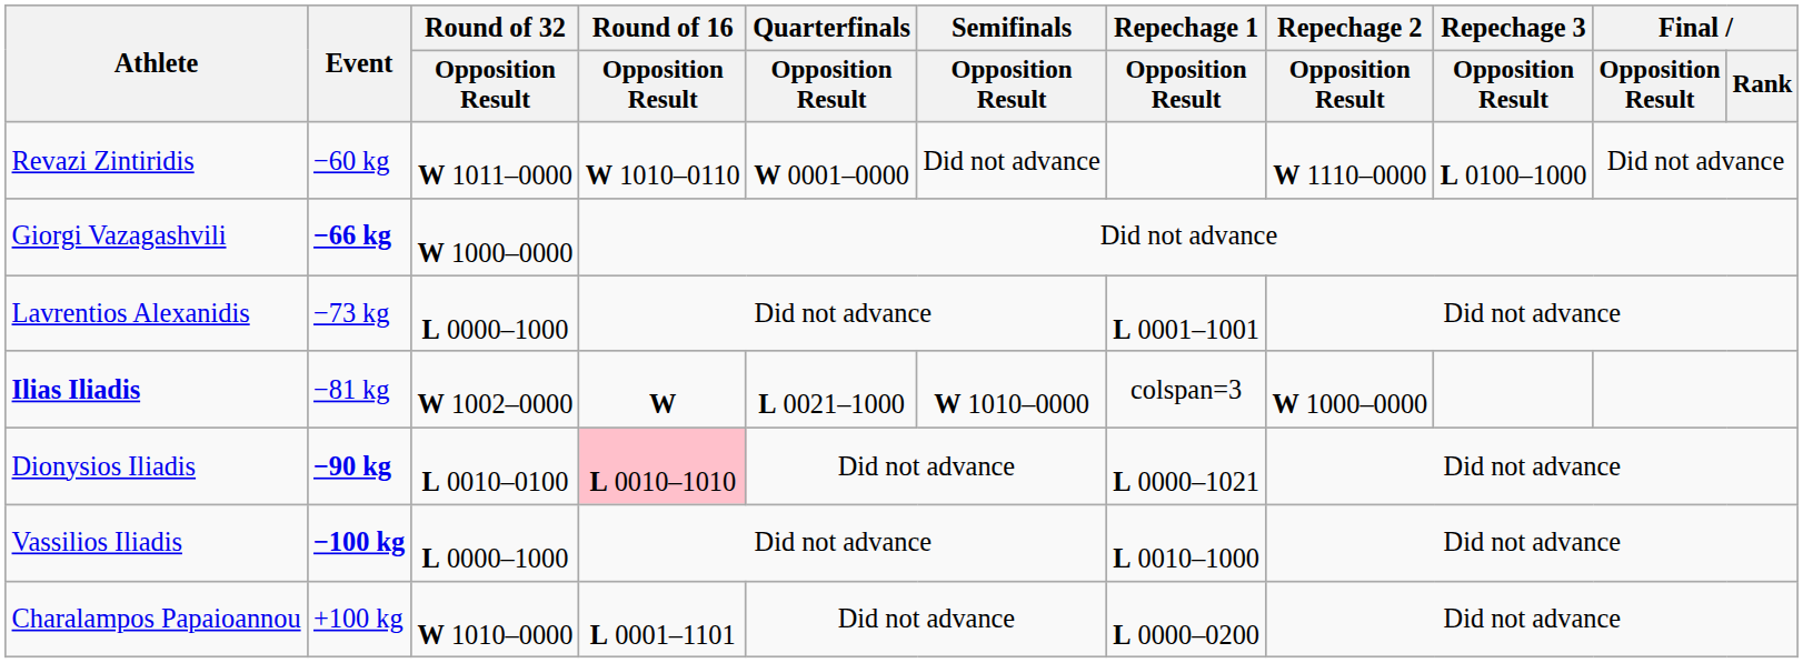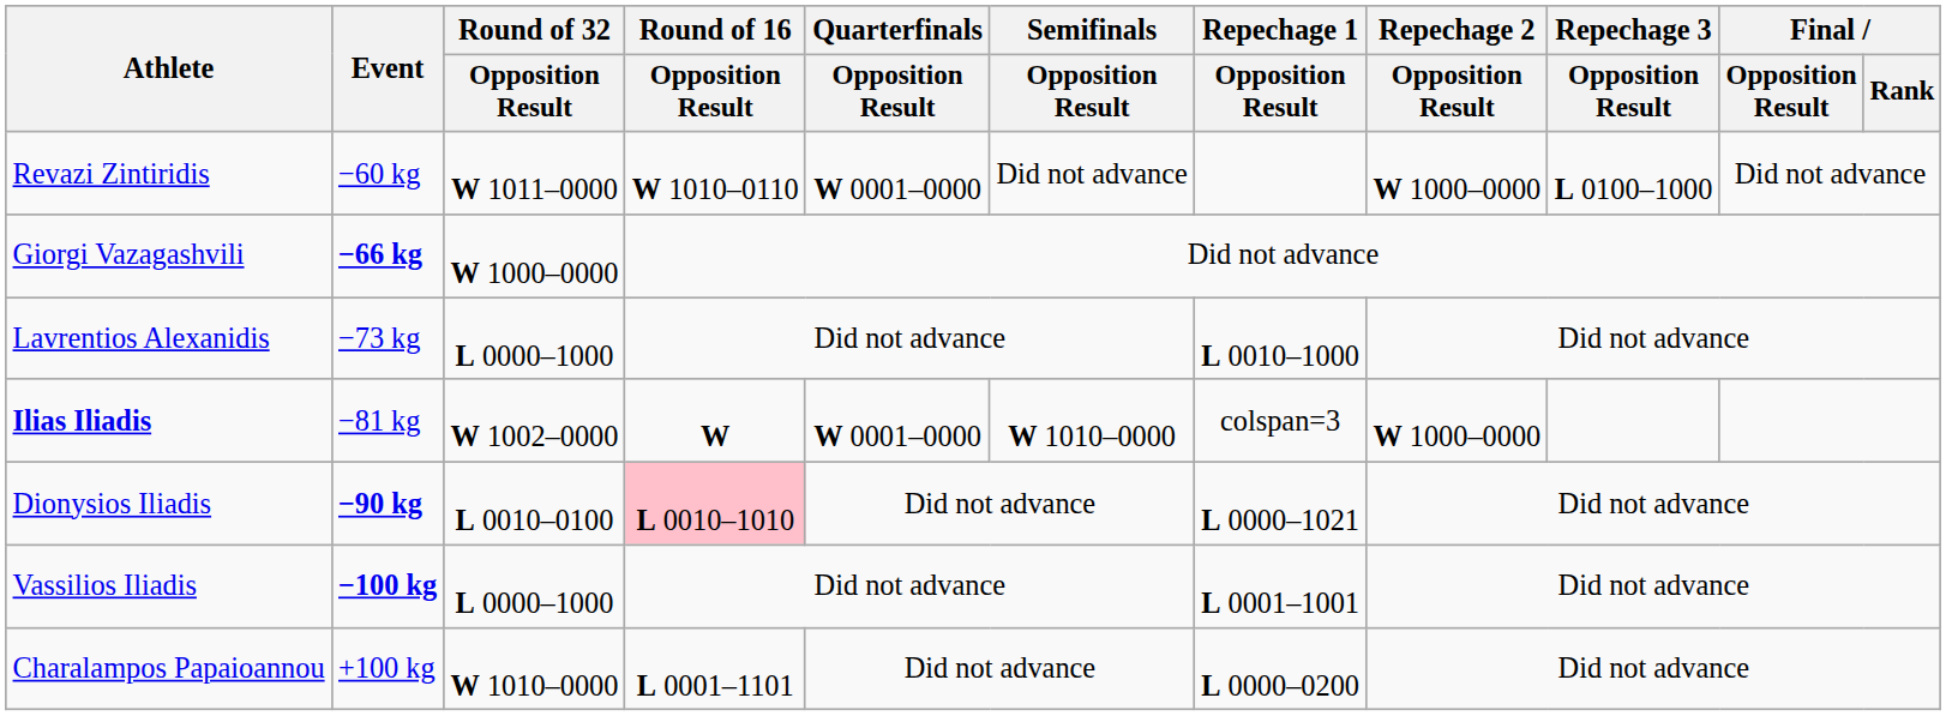Revazi Zintiridis | Repechage 2 / Opposition Result: W 1110–0000 -> W 1000–0000
Lavrentios Alexanidis | Repechage 1 / Opposition Result: L 0001–1001 -> L 0010–1000
Ilias Iliadis | Quarterfinals / Opposition Result: L 0021–1000 -> W 0001–0000
Vassilios Iliadis | Repechage 1 / Opposition Result: L 0010–1000 -> L 0001–1001
